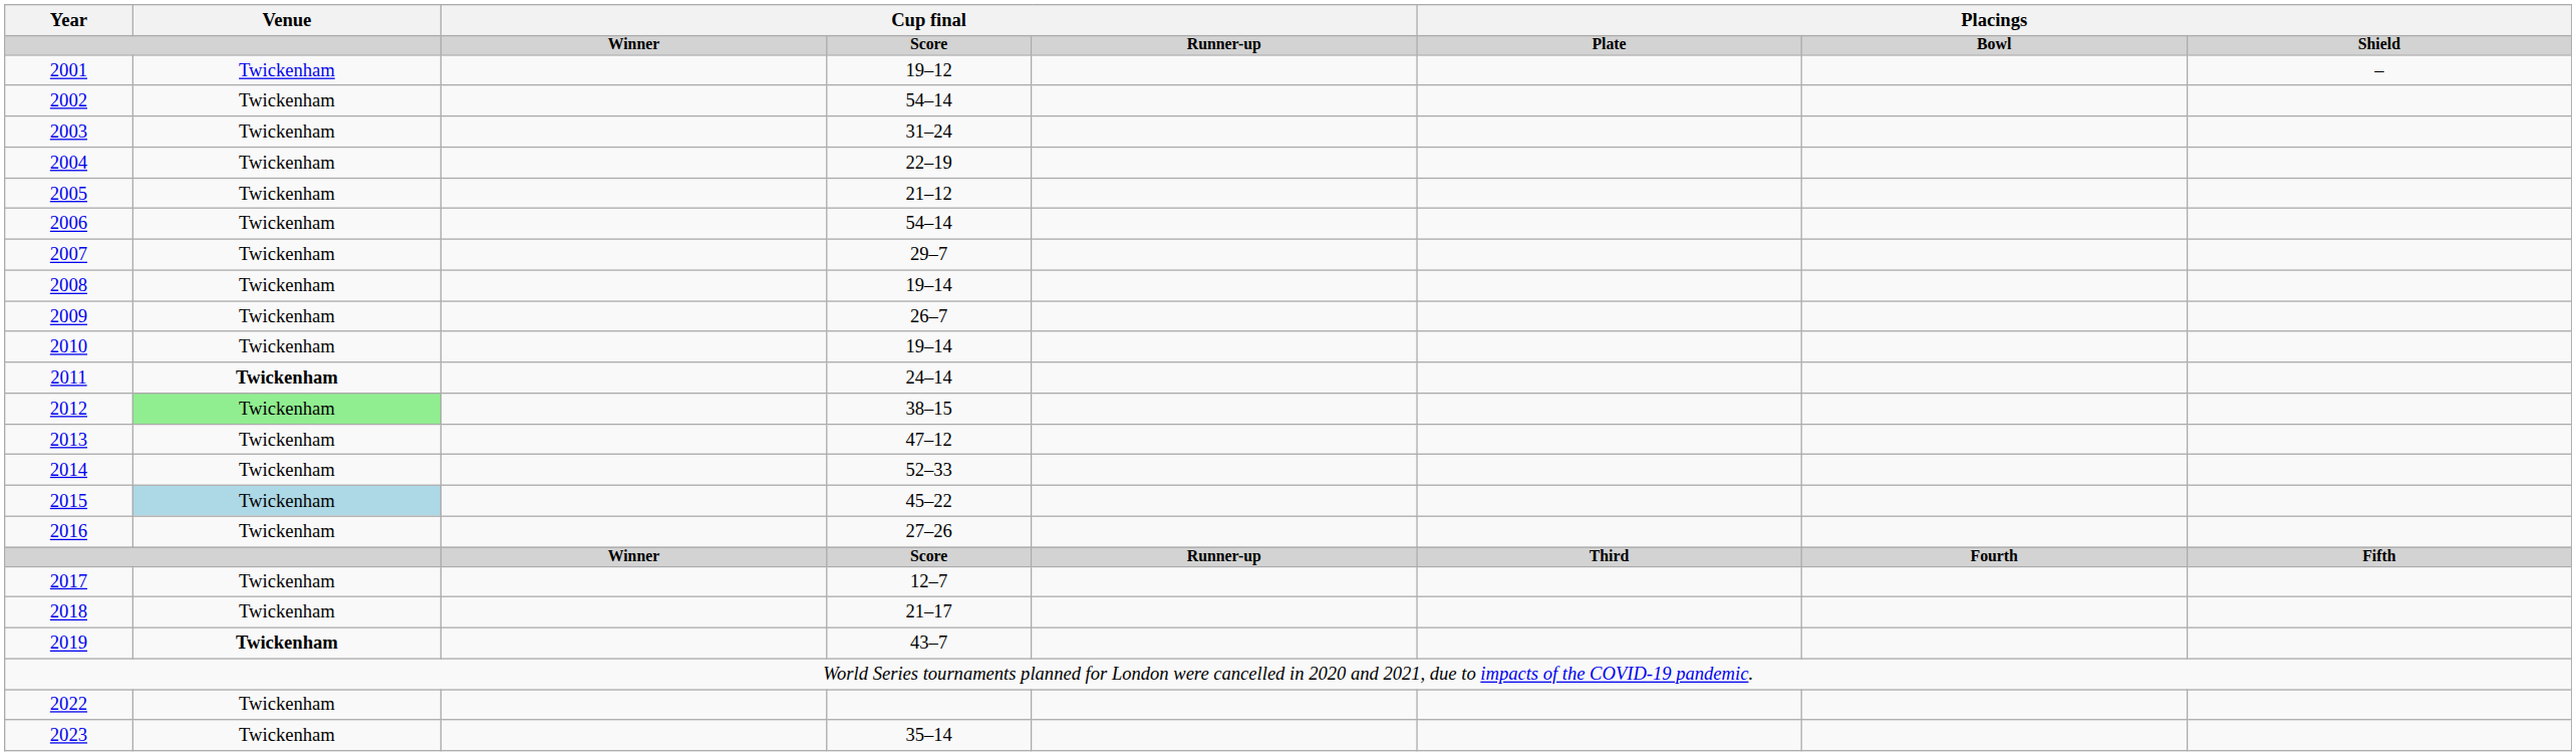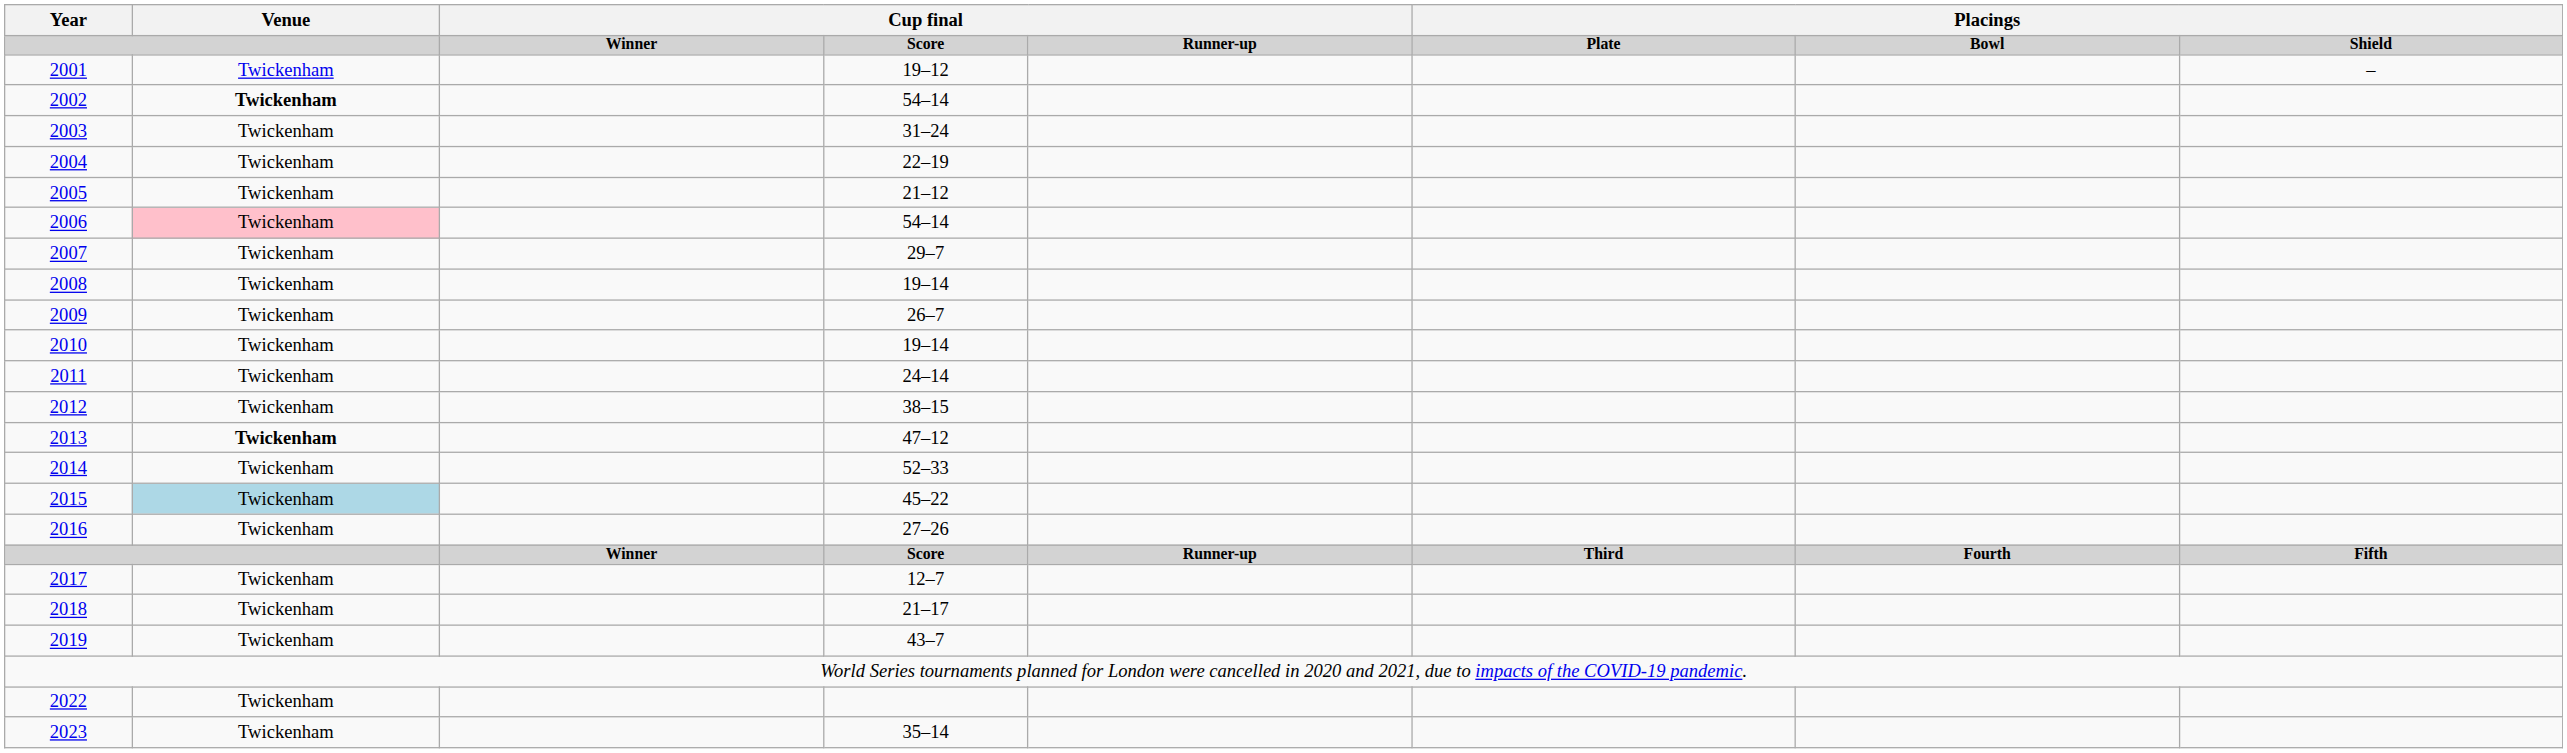2002 | Venue: normal -> bold
2006 | Venue: no background -> pink background
2011 | Venue: bold -> normal
2012 | Venue: lightgreen background -> no background
2013 | Venue: normal -> bold
2019 | Venue: bold -> normal
